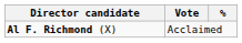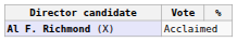Al F. Richmond (X) | Director candidate: no background -> lavender background
